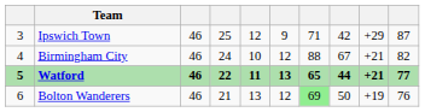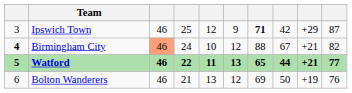Ipswich Town | column 7: normal -> bold
Birmingham City | column 1: normal -> bold
Birmingham City | column 3: no background -> lightsalmon background
Bolton Wanderers | column 7: lightgreen background -> no background
